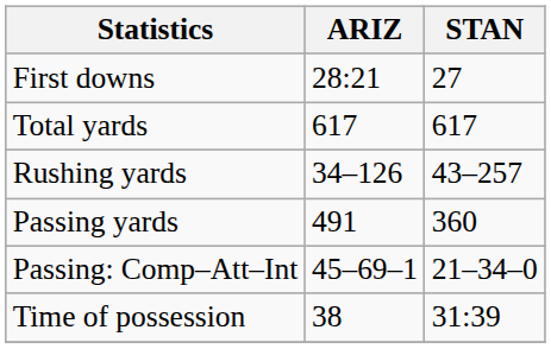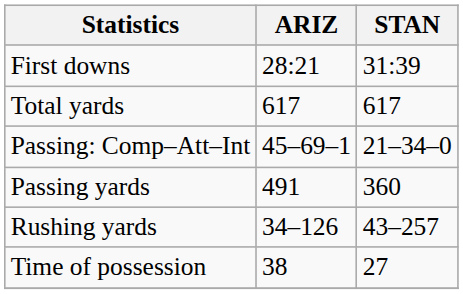First downs | STAN: 27 -> 31:39
rows swapped: Rushing yards <-> Passing: Comp–Att–Int
Time of possession | STAN: 31:39 -> 27
